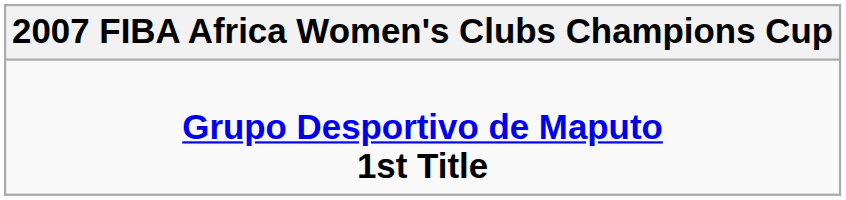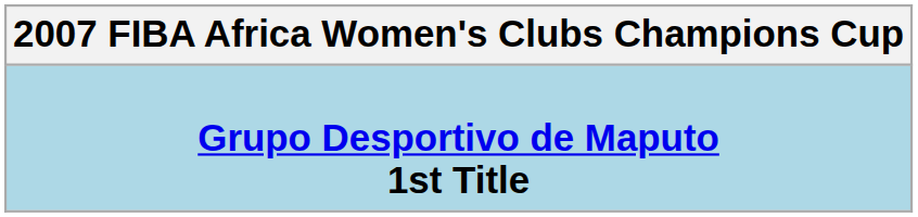row 2 | column 1: no background -> lightblue background
